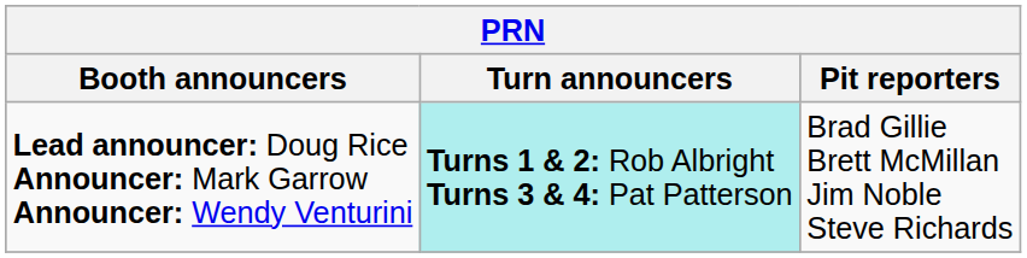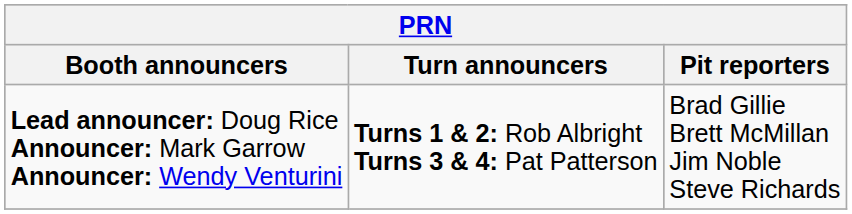row 3 | Turn announcers: paleturquoise background -> no background
